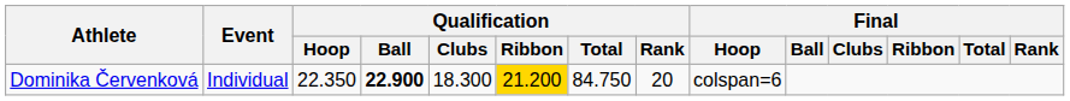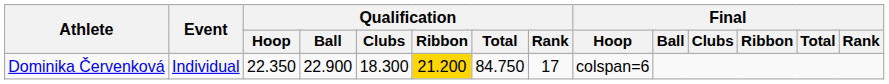Dominika Červenková | Qualification / Ball: bold -> normal
Dominika Červenková | Qualification / Rank: 20 -> 17
